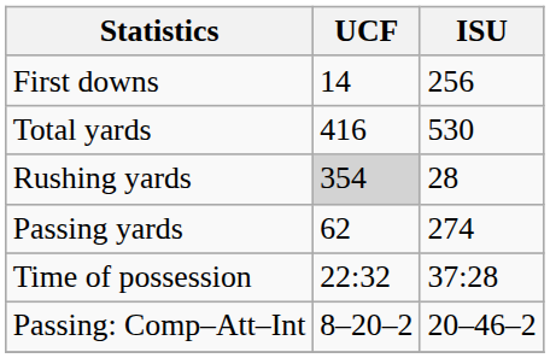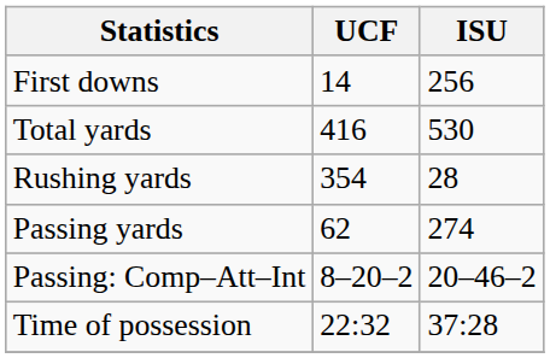Rushing yards | UCF: lightgrey background -> no background
rows swapped: Passing: Comp–Att–Int <-> Time of possession
